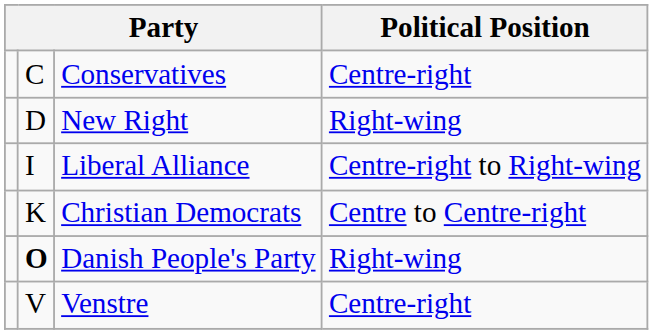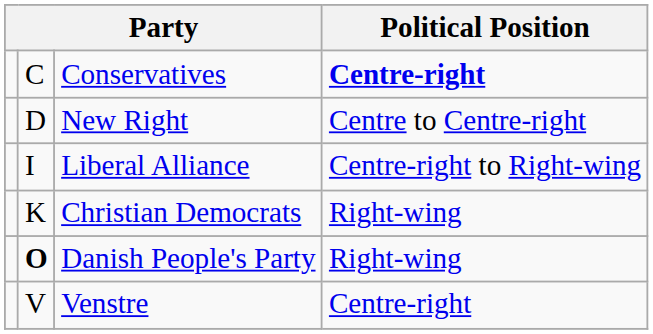Conservatives | Political Position: normal -> bold
New Right | Political Position: Right-wing -> Centre to Centre-right
Christian Democrats | Political Position: Centre to Centre-right -> Right-wing
